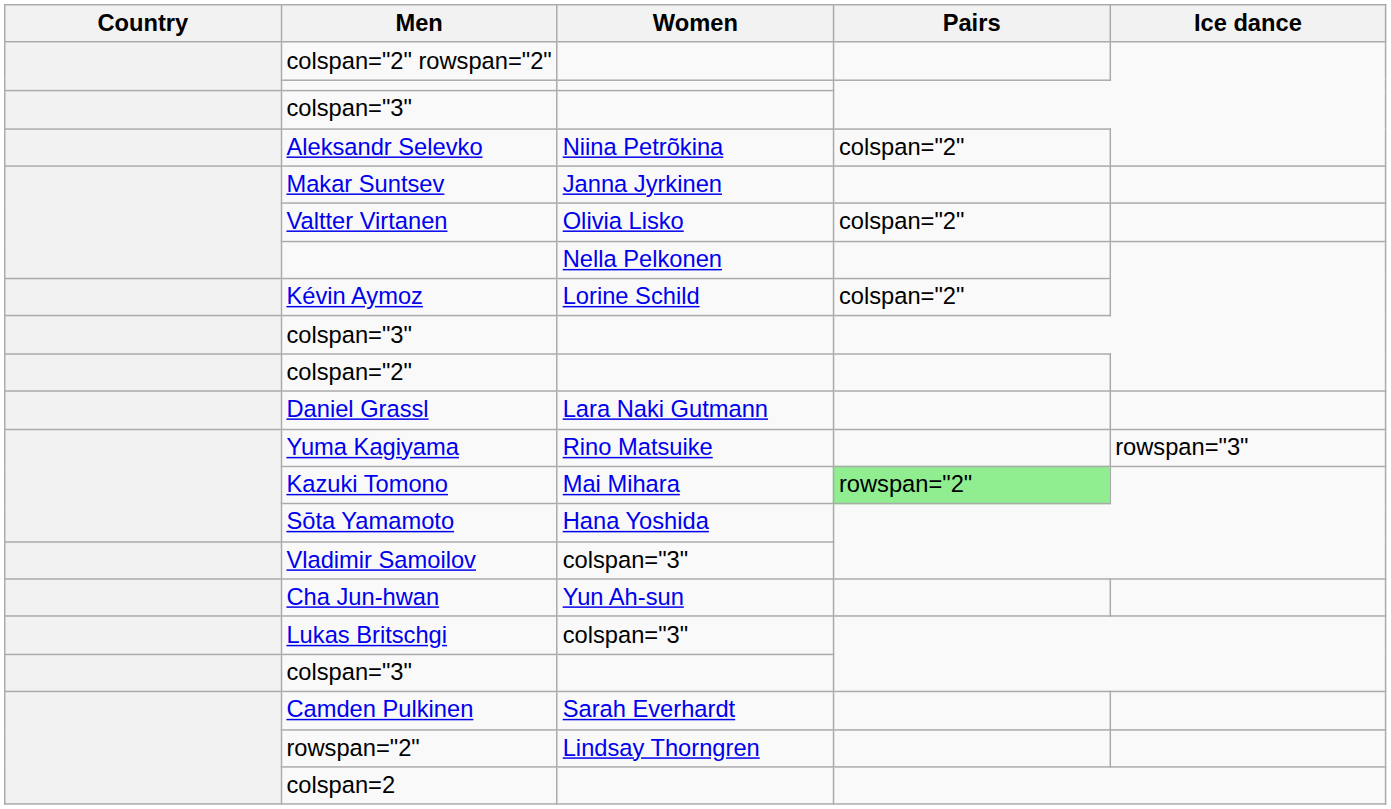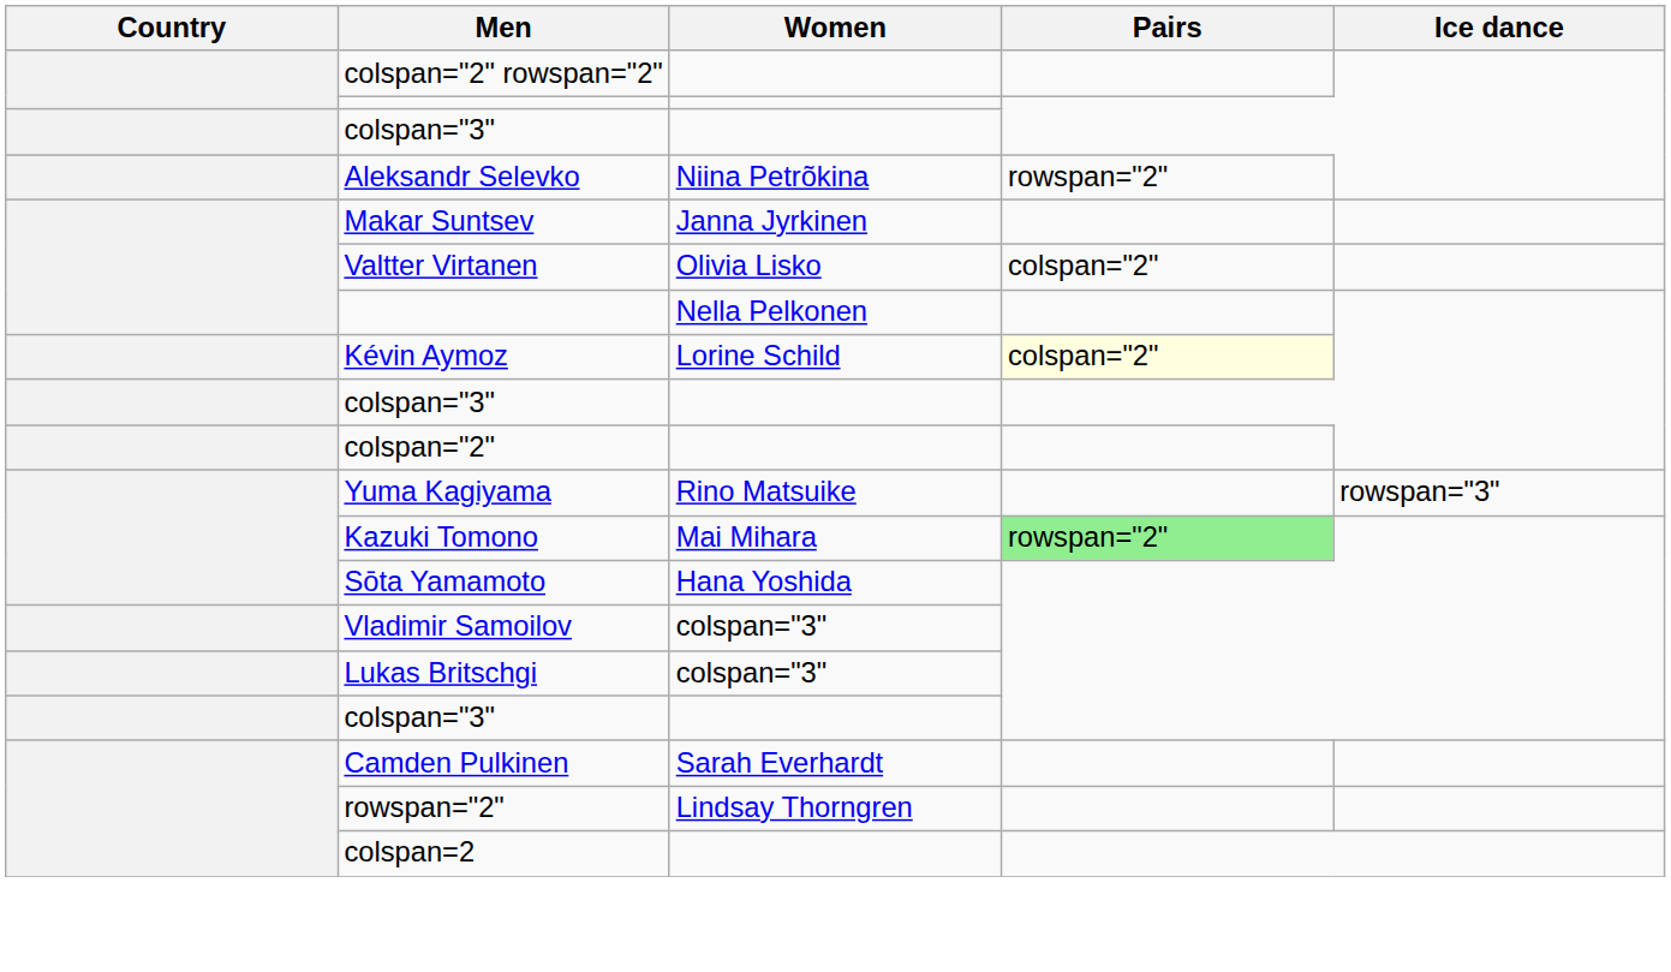Aleksandr Selevko | Pairs: colspan="2" -> rowspan="2"
Kévin Aymoz | Pairs: no background -> lightyellow background
- row: Daniel Grassl | Lara Naki Gutmann
- row: Cha Jun-hwan | Yun Ah-sun
